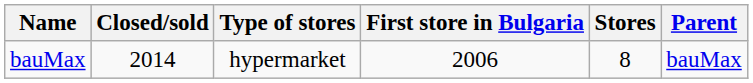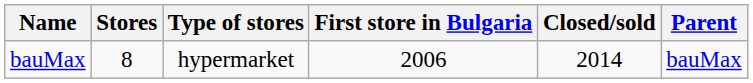columns swapped: Stores <-> Closed/sold
